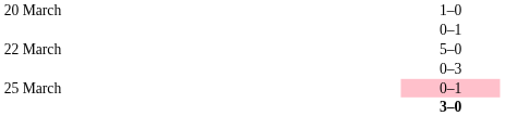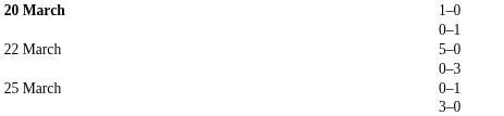1–0 | column 1: normal -> bold
25 March / 0–1 | column 2: pink background -> no background
3–0 | column 2: bold -> normal
